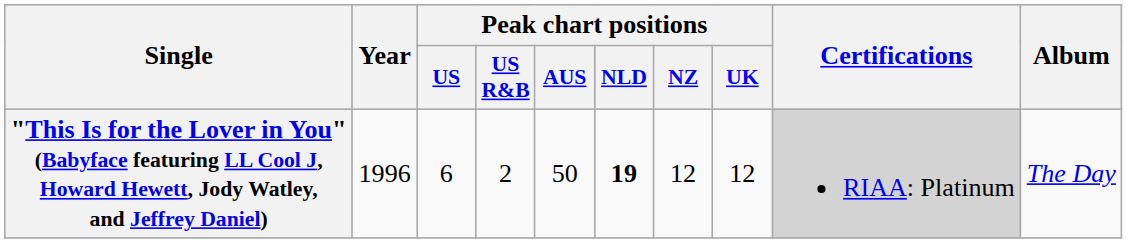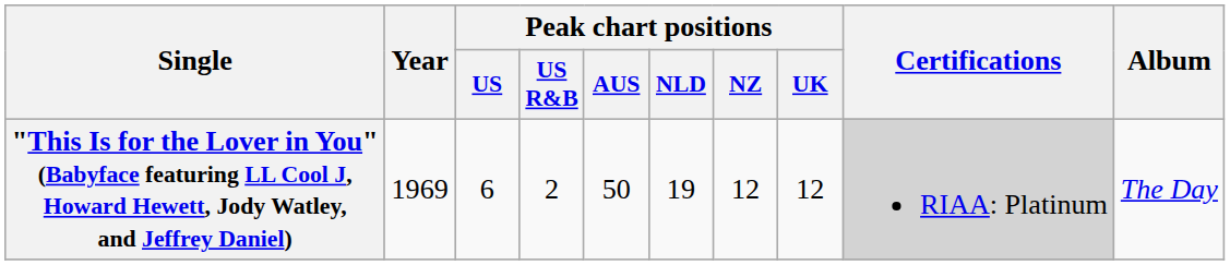row 3 | Year: 1996 -> 1969
row 3 | Peak chart positions / NLD: bold -> normal
